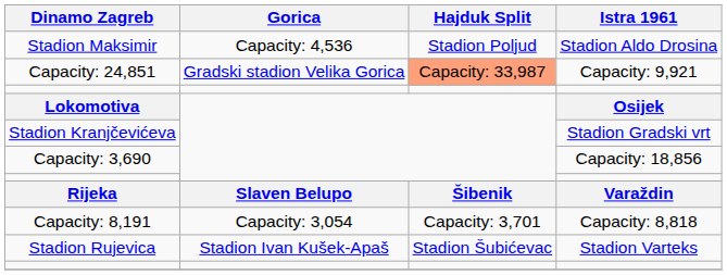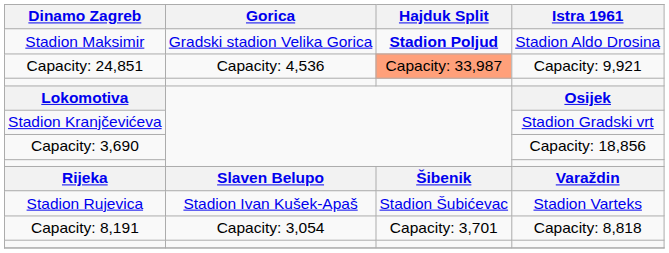Stadion Maksimir | Gorica: Capacity: 4,536 -> Gradski stadion Velika Gorica
Stadion Maksimir | Hajduk Split: normal -> bold
Capacity: 24,851 | Gorica: Gradski stadion Velika Gorica -> Capacity: 4,536
rows swapped: Stadion Rujevica <-> Capacity: 8,191
